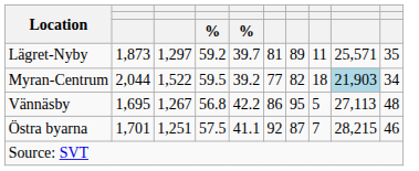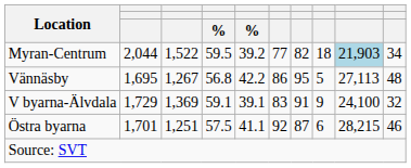- row: Lägret-Nyby | 1,873 | 1,297 | 59.2 | 39.7 | 81 | 89 | 11 | 25,571 | 35
+ row: V byarna-Älvdala | 1,729 | 1,369 | 59.1 | 39.1 | 83 | 91 | 9 | 24,100 | 32
Östra byarna | column 8: 7 -> 6
